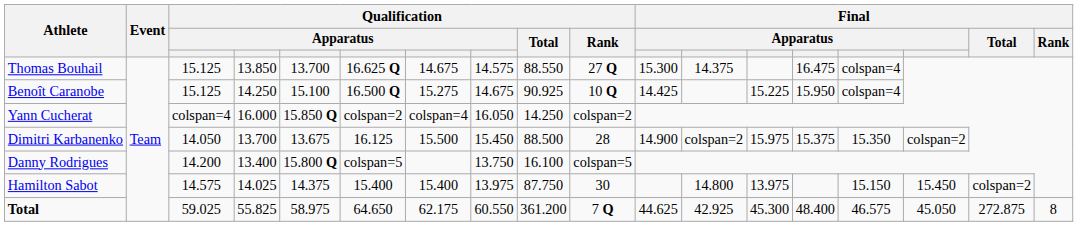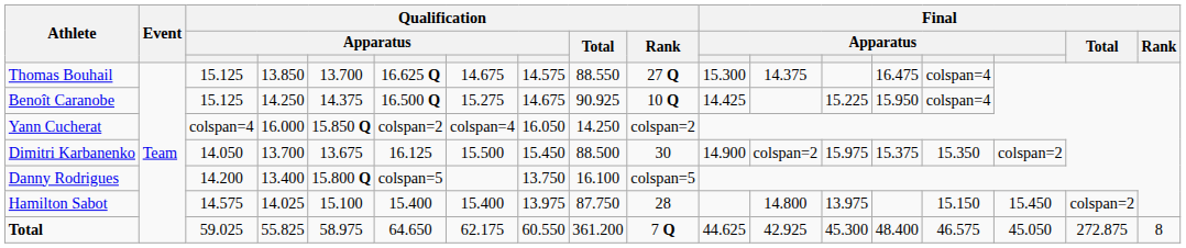Benoît Caranobe | column 5: 15.100 -> 14.375
Dimitri Karbanenko | Qualification / Rank: 28 -> 30
Hamilton Sabot | column 5: 14.375 -> 15.100
Hamilton Sabot | Qualification / Rank: 30 -> 28
